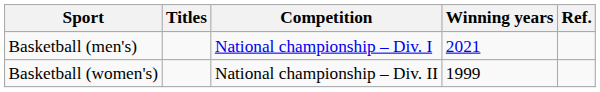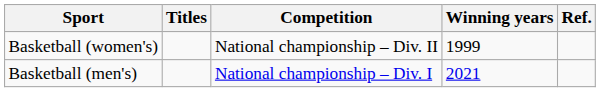rows swapped: Basketball (men's) <-> Basketball (women's)
